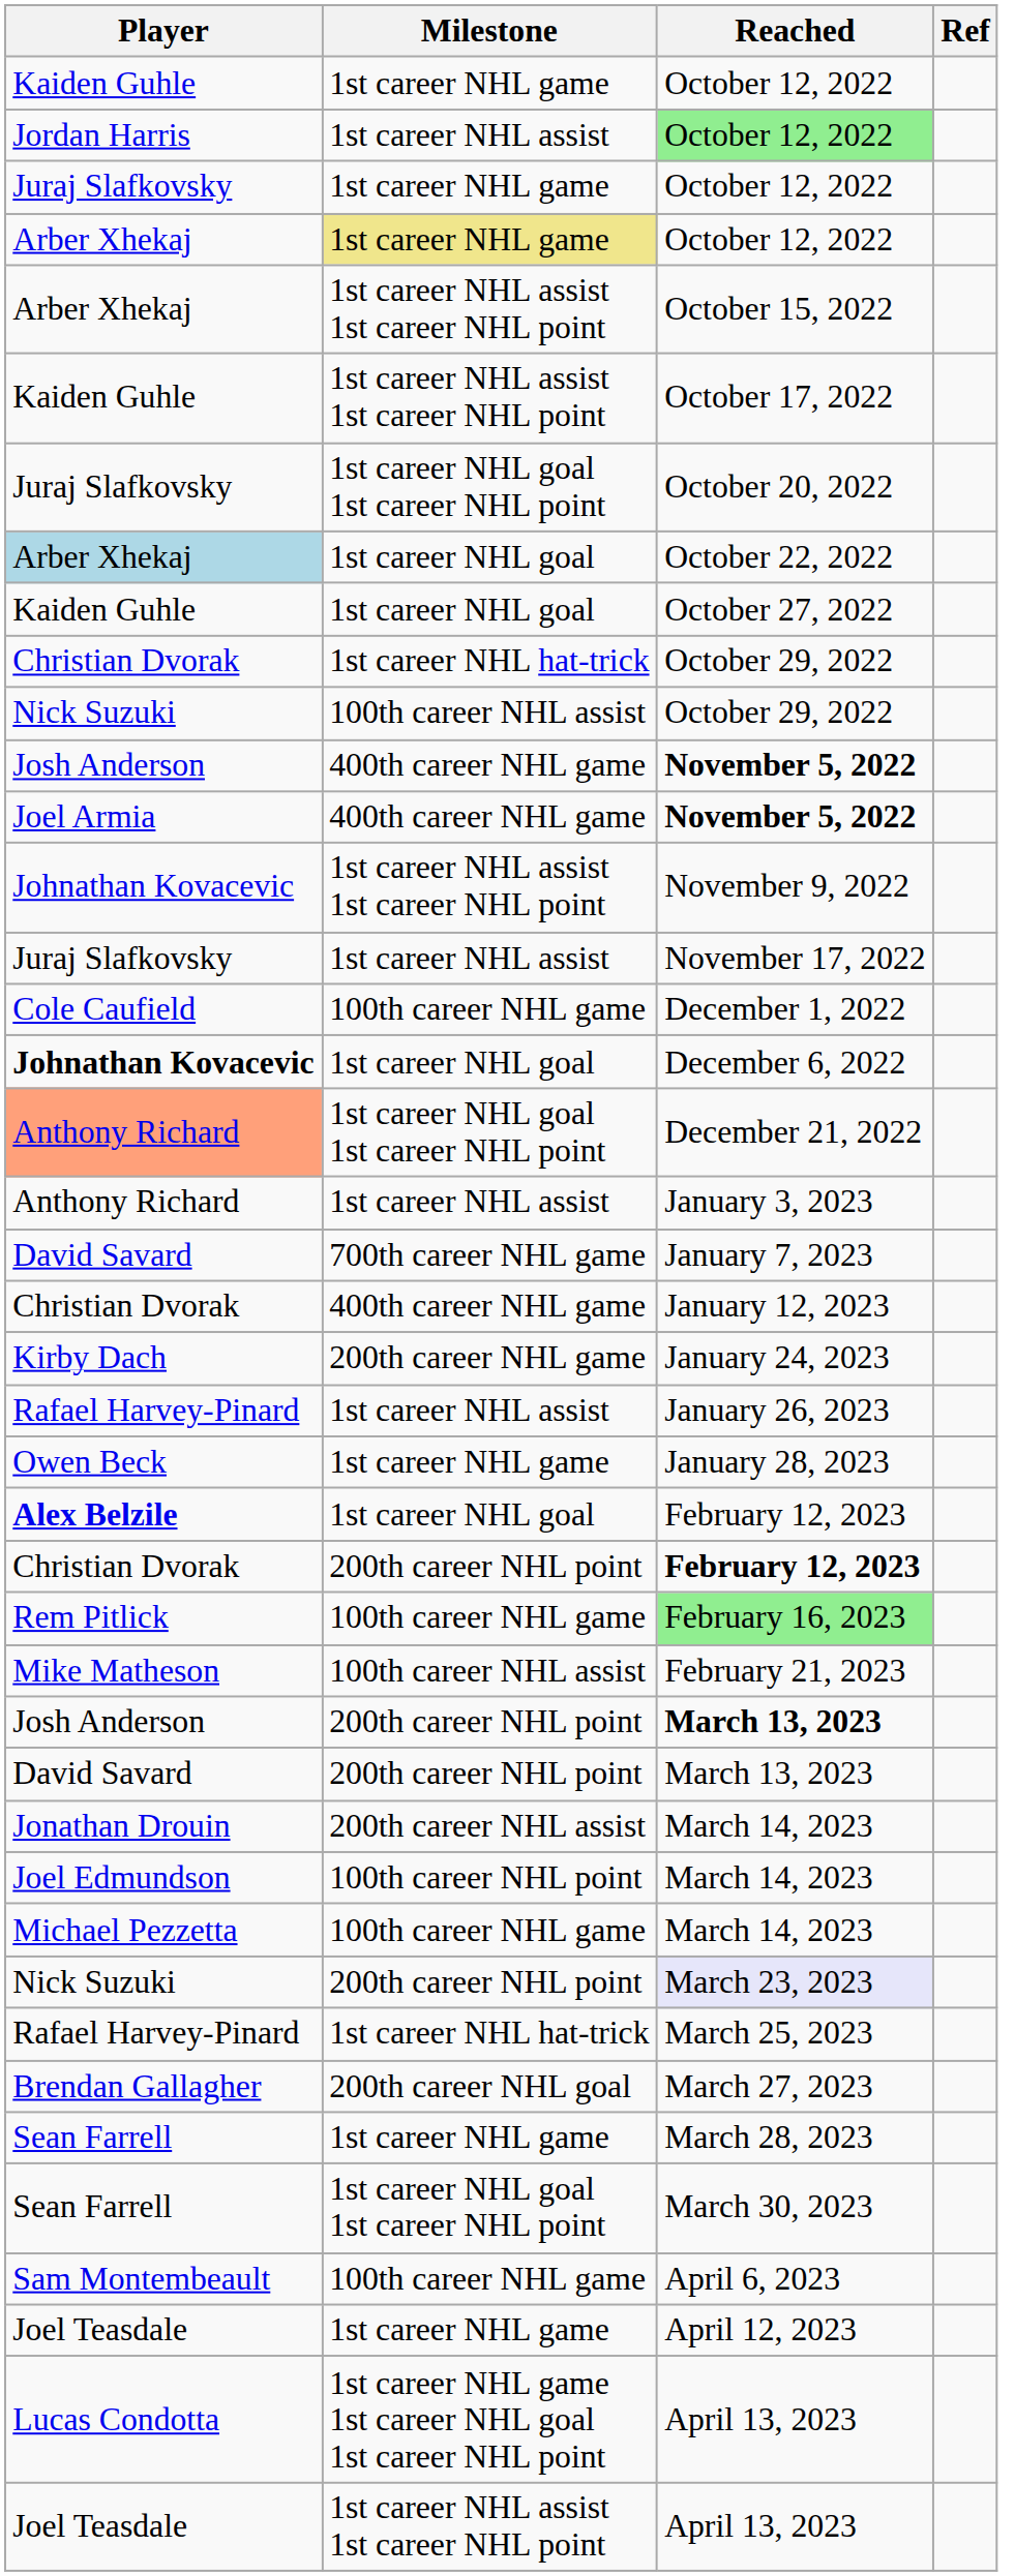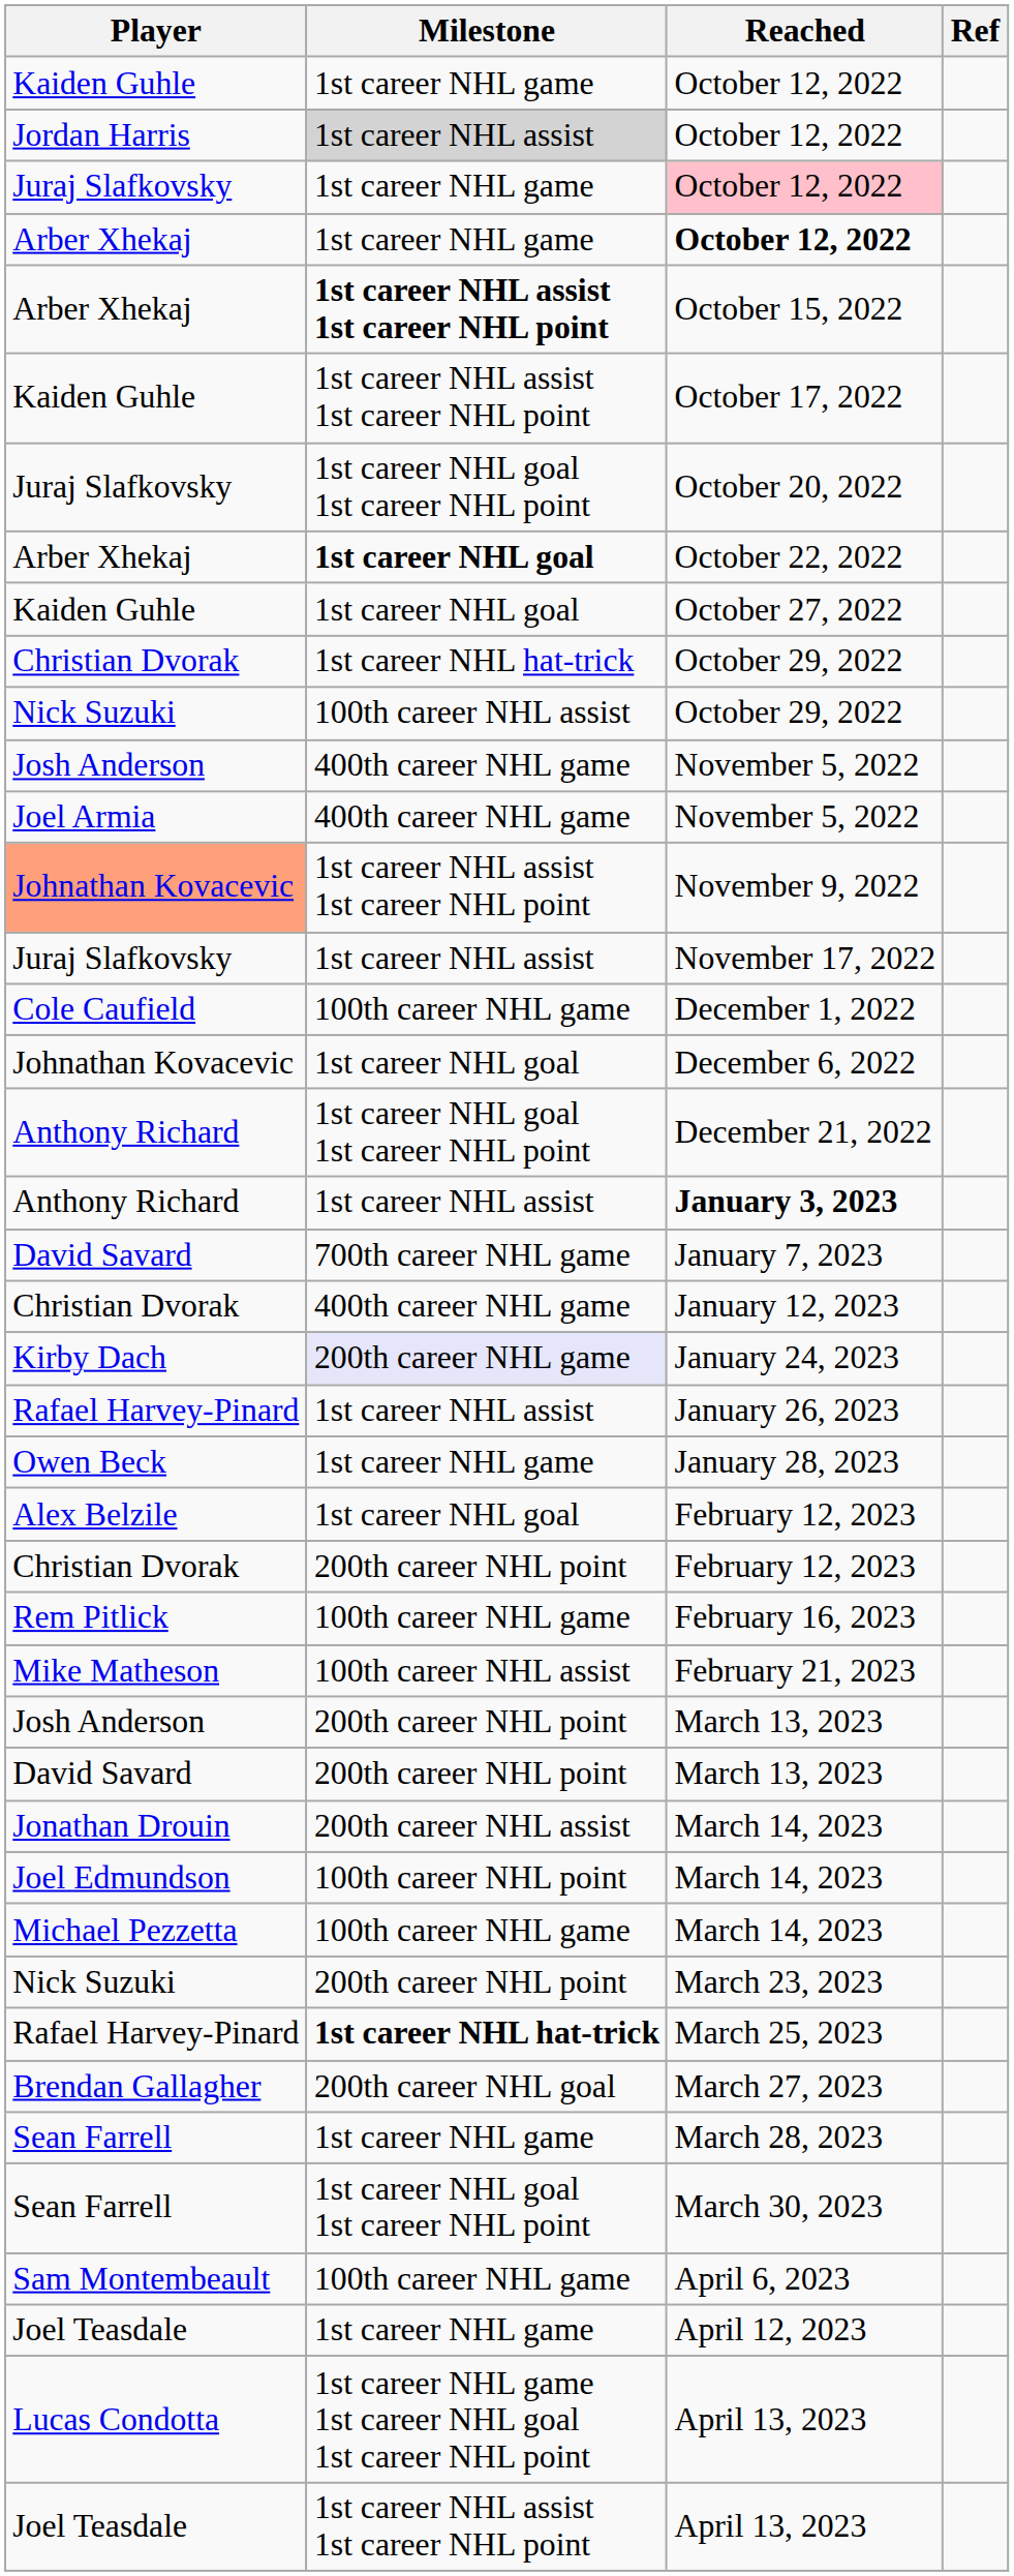row 3 | Milestone: no background -> lightgrey background
row 3 | Reached: lightgreen background -> no background
row 4 | Reached: no background -> pink background
row 5 | Milestone: khaki background -> no background
row 5 | Reached: normal -> bold
row 6 | Milestone: normal -> bold
row 9 | Player: lightblue background -> no background
row 9 | Milestone: normal -> bold
row 13 | Reached: bold -> normal
row 14 | Reached: bold -> normal
row 15 | Player: no background -> lightsalmon background
row 18 | Player: bold -> normal
row 19 | Player: lightsalmon background -> no background
row 20 | Reached: normal -> bold
row 23 | Milestone: no background -> lavender background
row 26 | Player: bold -> normal
row 27 | Reached: bold -> normal
row 28 | Reached: lightgreen background -> no background
row 30 | Reached: bold -> normal
row 35 | Reached: lavender background -> no background
row 36 | Milestone: normal -> bold
